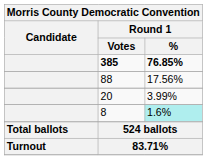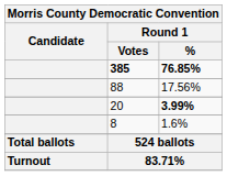20 | Round 1 / %: normal -> bold
8 | Round 1 / %: paleturquoise background -> no background
